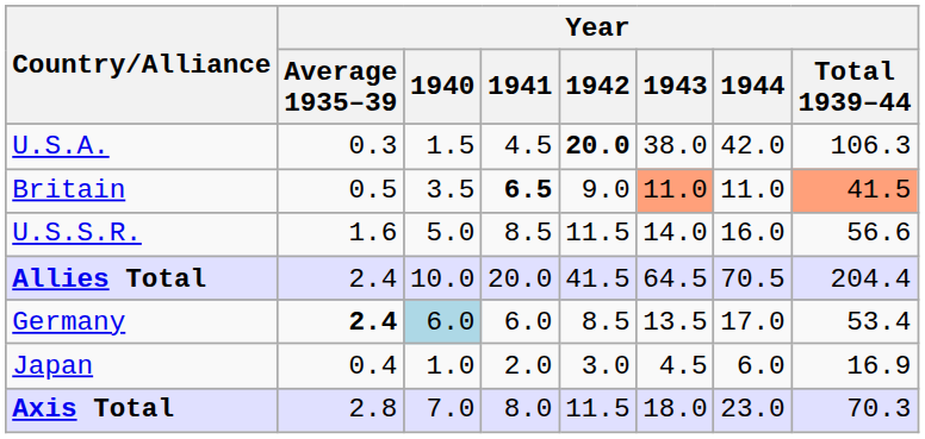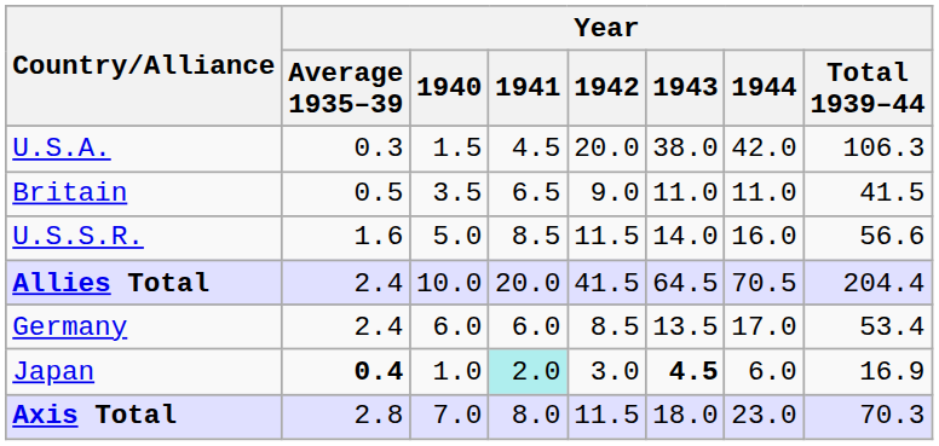U.S.A. | Year / 1942: bold -> normal
Britain | Year / 1941: bold -> normal
Britain | Year / 1943: lightsalmon background -> no background
Britain | Year / Total 1939–44: lightsalmon background -> no background
Germany | Year / Average 1935–39: bold -> normal
Germany | Year / 1940: lightblue background -> no background
Japan | Year / Average 1935–39: normal -> bold
Japan | Year / 1941: no background -> paleturquoise background
Japan | Year / 1943: normal -> bold
